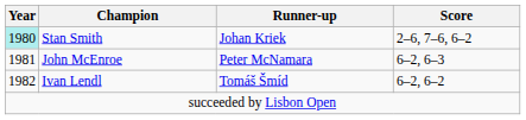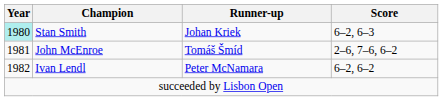Stan Smith | Score: 2–6, 7–6, 6–2 -> 6–2, 6–3
John McEnroe | Runner-up: Peter McNamara -> Tomáš Šmíd
John McEnroe | Score: 6–2, 6–3 -> 2–6, 7–6, 6–2
Ivan Lendl | Runner-up: Tomáš Šmíd -> Peter McNamara
